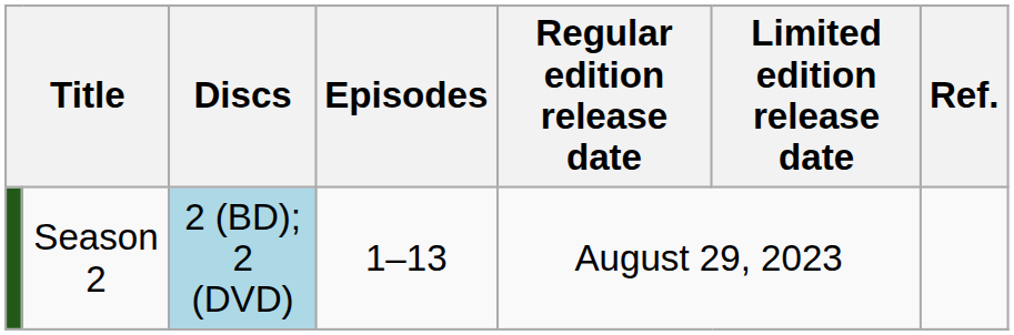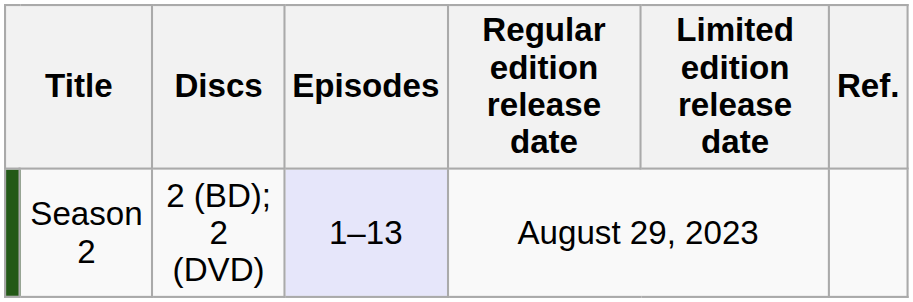Season 2 | Discs: lightblue background -> no background
Season 2 | Episodes: no background -> lavender background
